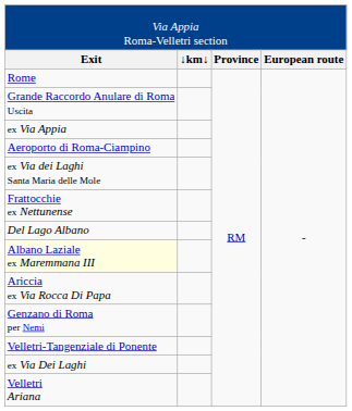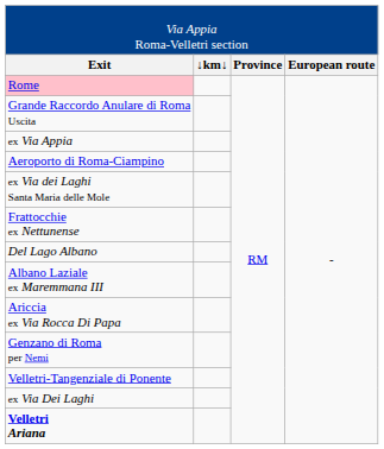Rome | column 1: no background -> pink background
Albano Laziale ex Maremmana III | column 1: lightyellow background -> no background
Velletri Ariana | column 1: normal -> bold
